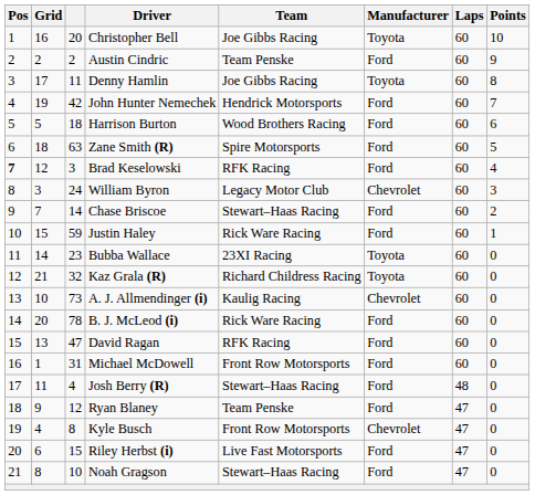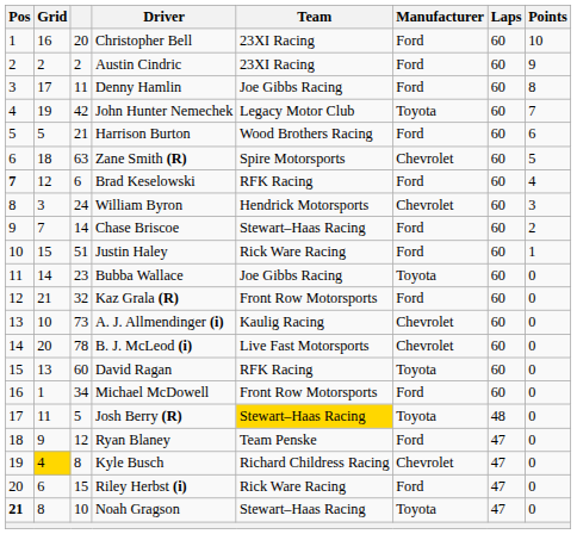Christopher Bell | Team: Joe Gibbs Racing -> 23XI Racing
Christopher Bell | Manufacturer: Toyota -> Ford
Austin Cindric | Team: Team Penske -> 23XI Racing
Denny Hamlin | Manufacturer: Toyota -> Ford
John Hunter Nemechek | Team: Hendrick Motorsports -> Legacy Motor Club
John Hunter Nemechek | Manufacturer: Ford -> Toyota
Harrison Burton | column 3: 18 -> 21
Zane Smith (R) | Manufacturer: Ford -> Chevrolet
Brad Keselowski | column 3: 3 -> 6
William Byron | Team: Legacy Motor Club -> Hendrick Motorsports
Justin Haley | column 3: 59 -> 51
Bubba Wallace | Team: 23XI Racing -> Joe Gibbs Racing
Kaz Grala (R) | Team: Richard Childress Racing -> Front Row Motorsports
Kaz Grala (R) | Manufacturer: Toyota -> Ford
B. J. McLeod (i) | Team: Rick Ware Racing -> Live Fast Motorsports
B. J. McLeod (i) | Manufacturer: Ford -> Chevrolet
David Ragan | column 3: 47 -> 60
David Ragan | Manufacturer: Ford -> Toyota
Michael McDowell | column 3: 31 -> 34
Josh Berry (R) | column 3: 4 -> 5
Josh Berry (R) | Team: no background -> gold background
Josh Berry (R) | Manufacturer: Ford -> Toyota
Kyle Busch | Grid: no background -> gold background
Kyle Busch | Team: Front Row Motorsports -> Richard Childress Racing
Riley Herbst (i) | Team: Live Fast Motorsports -> Rick Ware Racing
Noah Gragson | Pos: normal -> bold
Noah Gragson | Manufacturer: Ford -> Toyota
